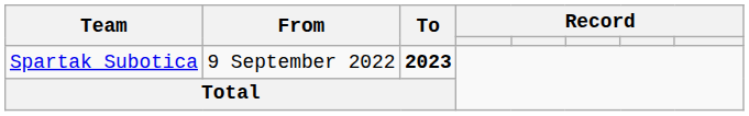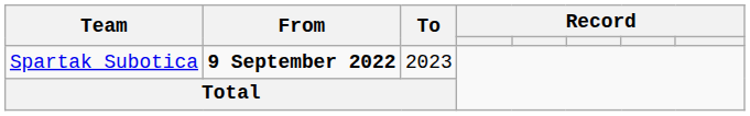Spartak Subotica | From: normal -> bold
Spartak Subotica | To: bold -> normal
